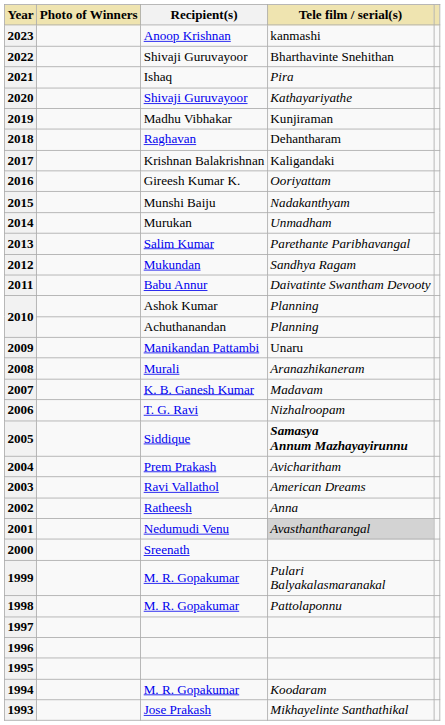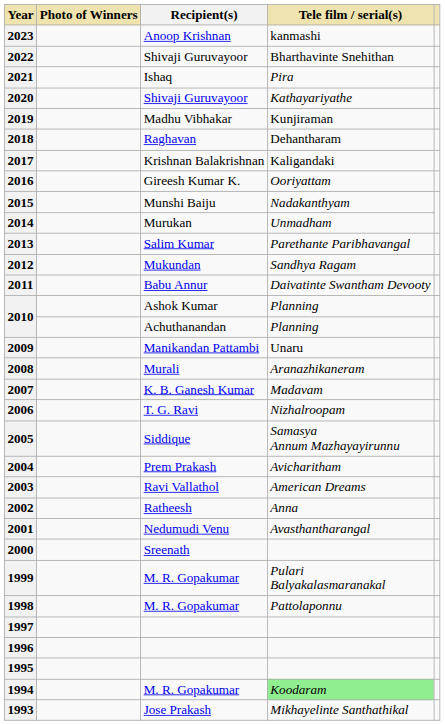2005 | Tele film / serial(s): bold -> normal
2001 | Tele film / serial(s): lightgrey background -> no background
1994 | Tele film / serial(s): no background -> lightgreen background
